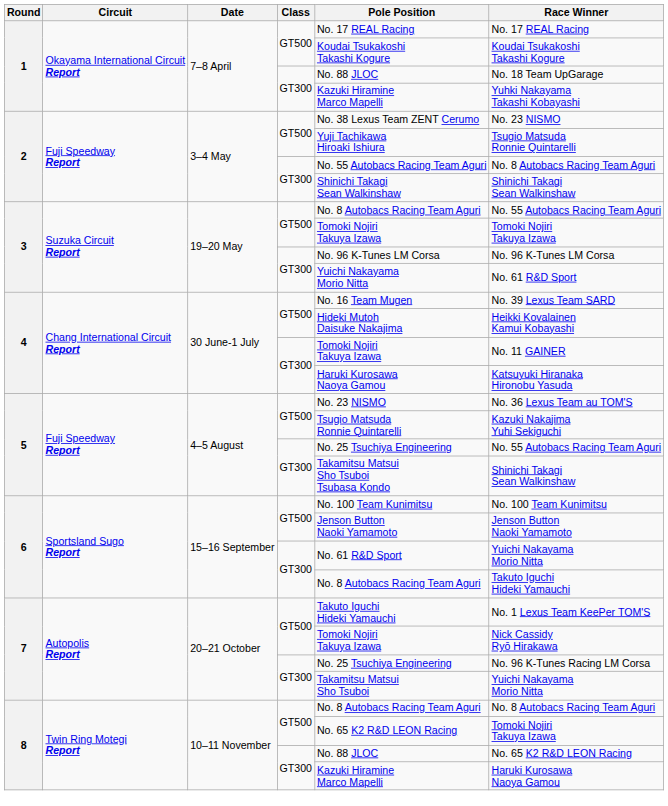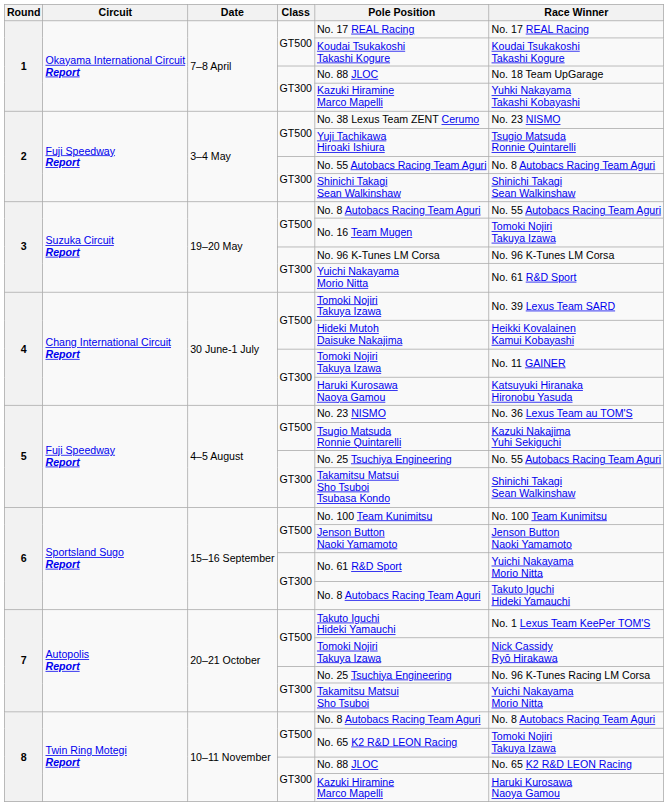row 11 | Pole Position: Tomoki Nojiri Takuya Izawa -> No. 16 Team Mugen
row 14 | Pole Position: No. 16 Team Mugen -> Tomoki Nojiri Takuya Izawa
